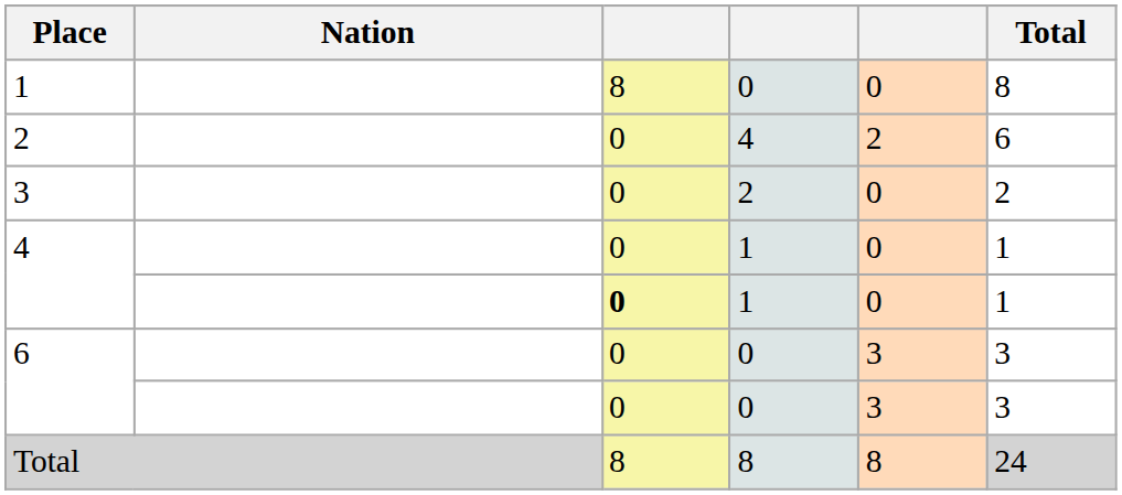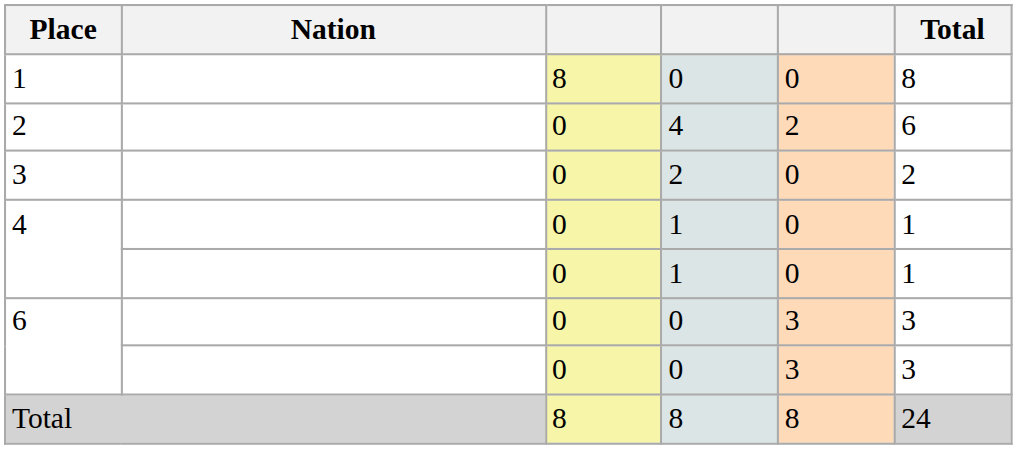row 6 | column 3: bold -> normal
